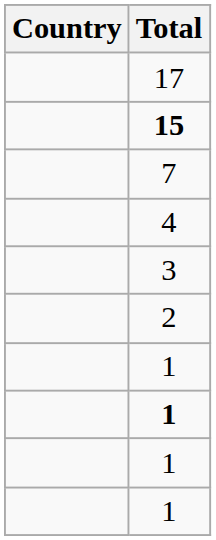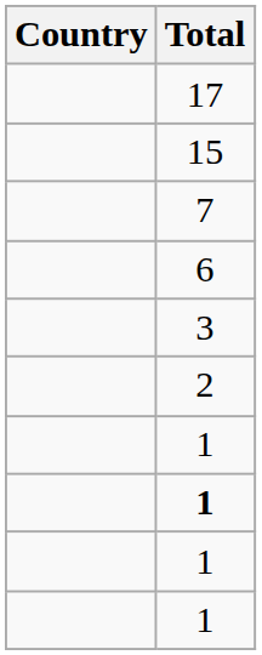row 3 | Total: bold -> normal
row 5 | Total: 4 -> 6
